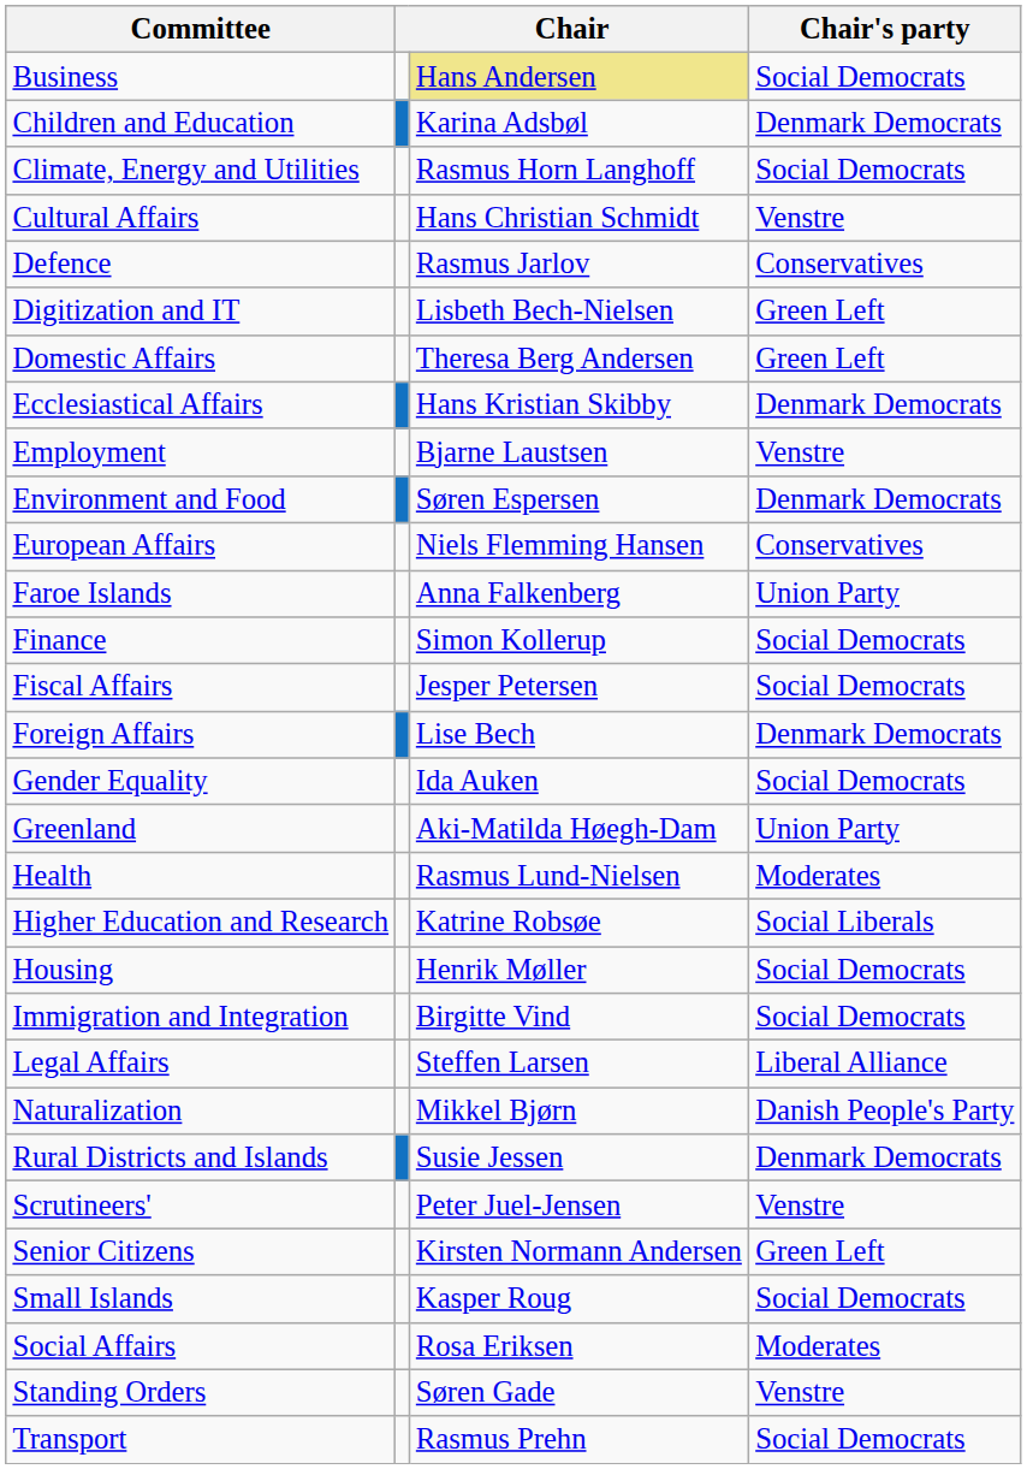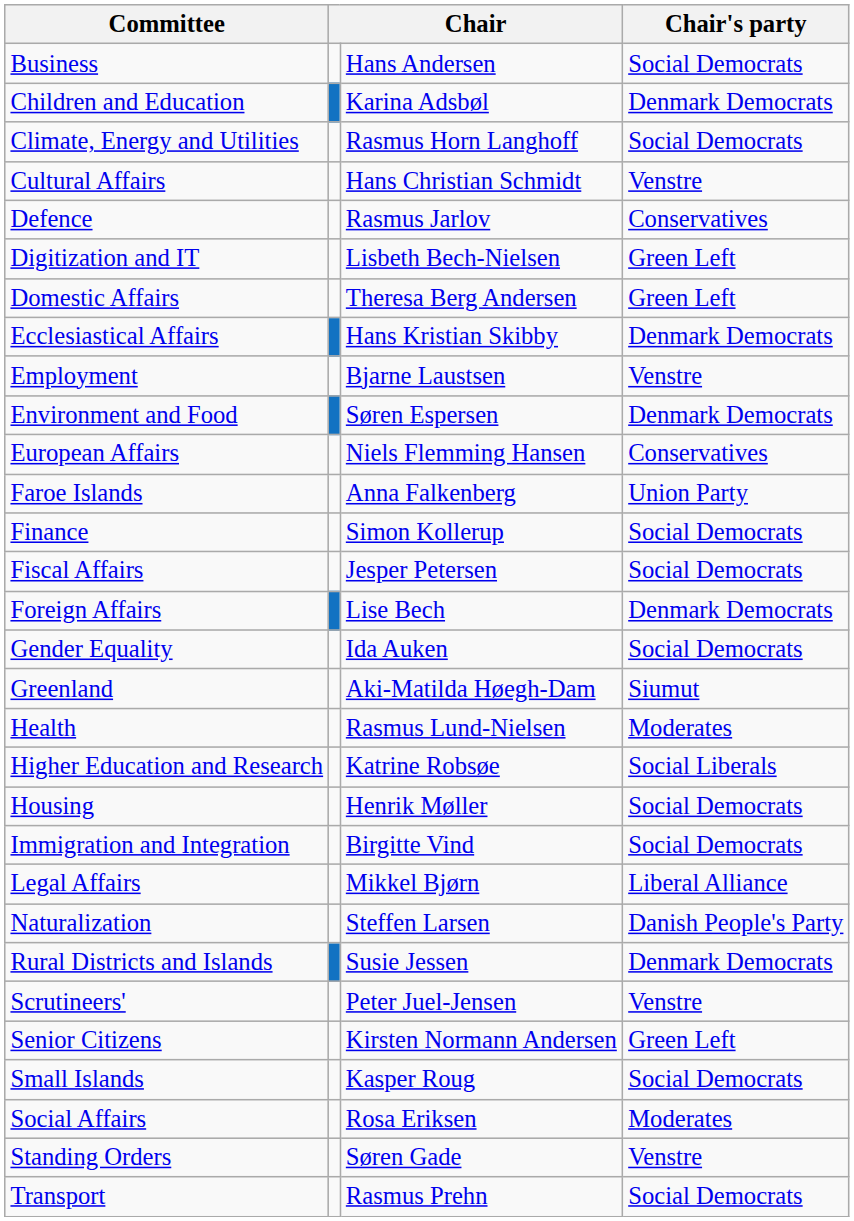Business | column 3: khaki background -> no background
Greenland | Chair's party: Union Party -> Siumut
Legal Affairs | column 3: Steffen Larsen -> Mikkel Bjørn
Naturalization | column 3: Mikkel Bjørn -> Steffen Larsen
